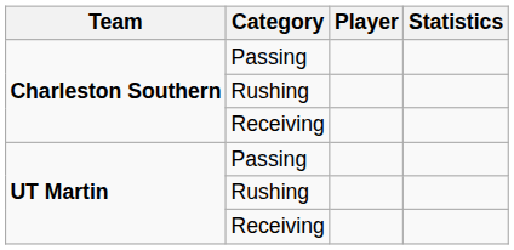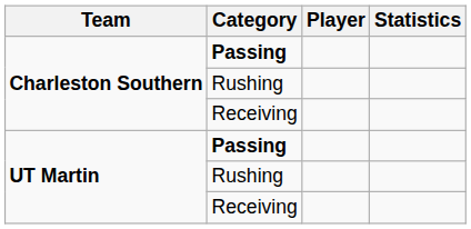Charleston Southern / Passing | Category: normal -> bold
UT Martin / Passing | Category: normal -> bold
